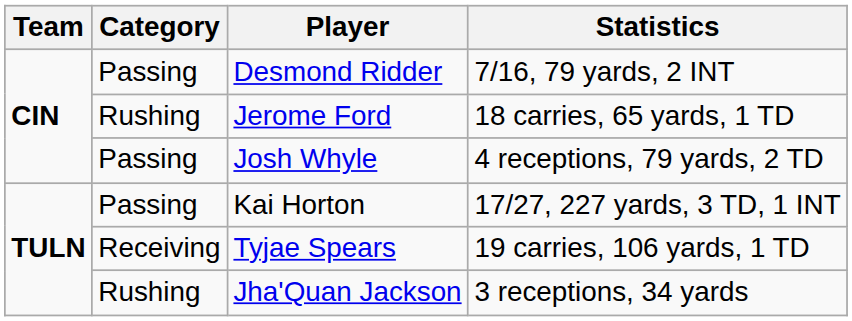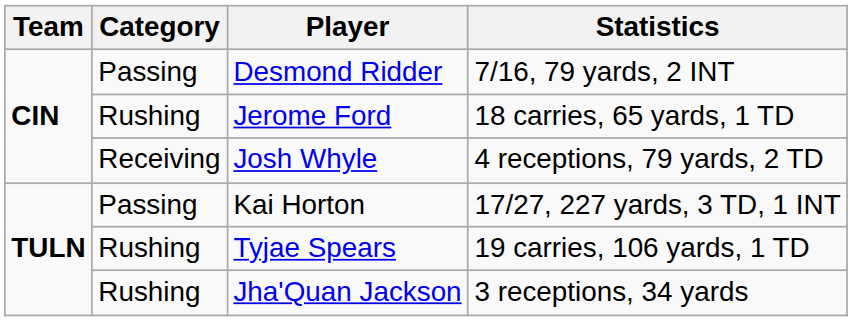Josh Whyle | Category: Passing -> Receiving
Tyjae Spears | Category: Receiving -> Rushing
